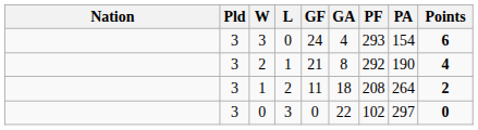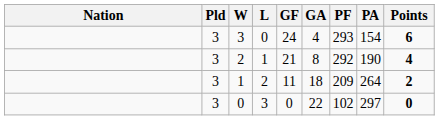row 4 | PF: 208 -> 209
